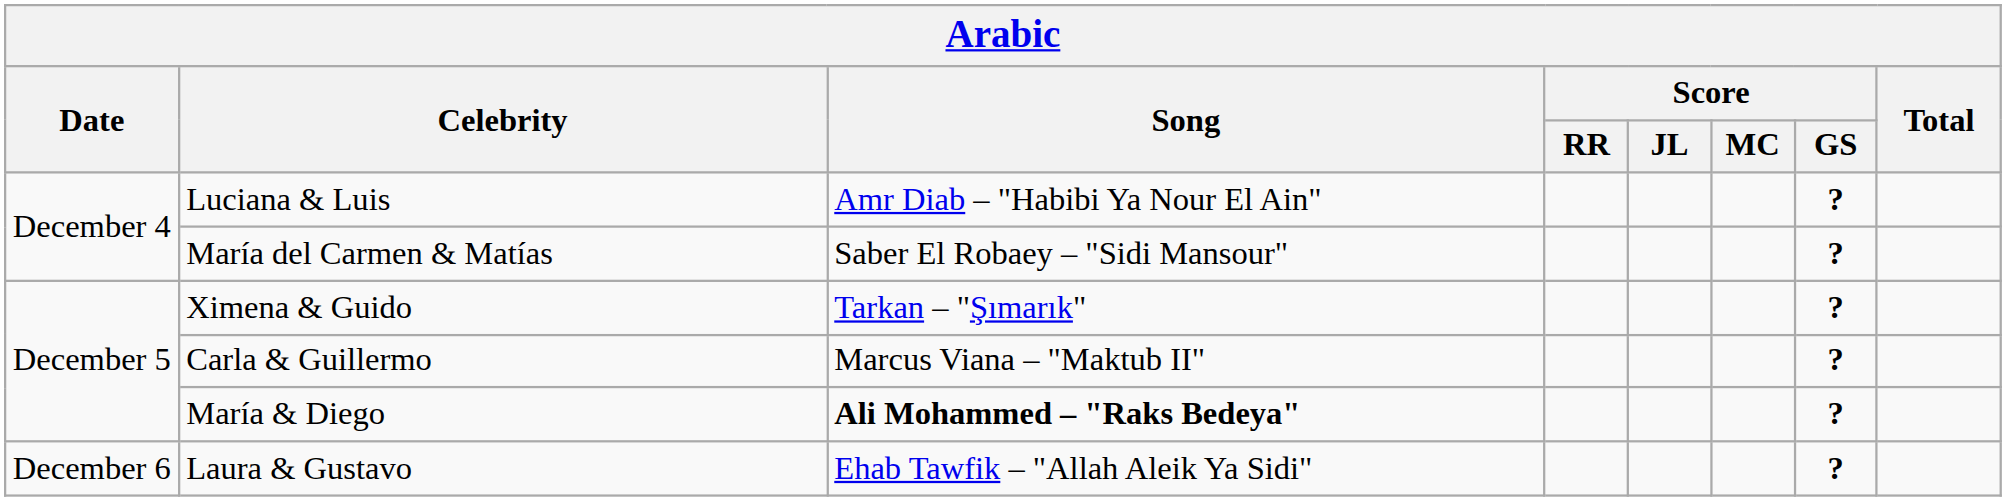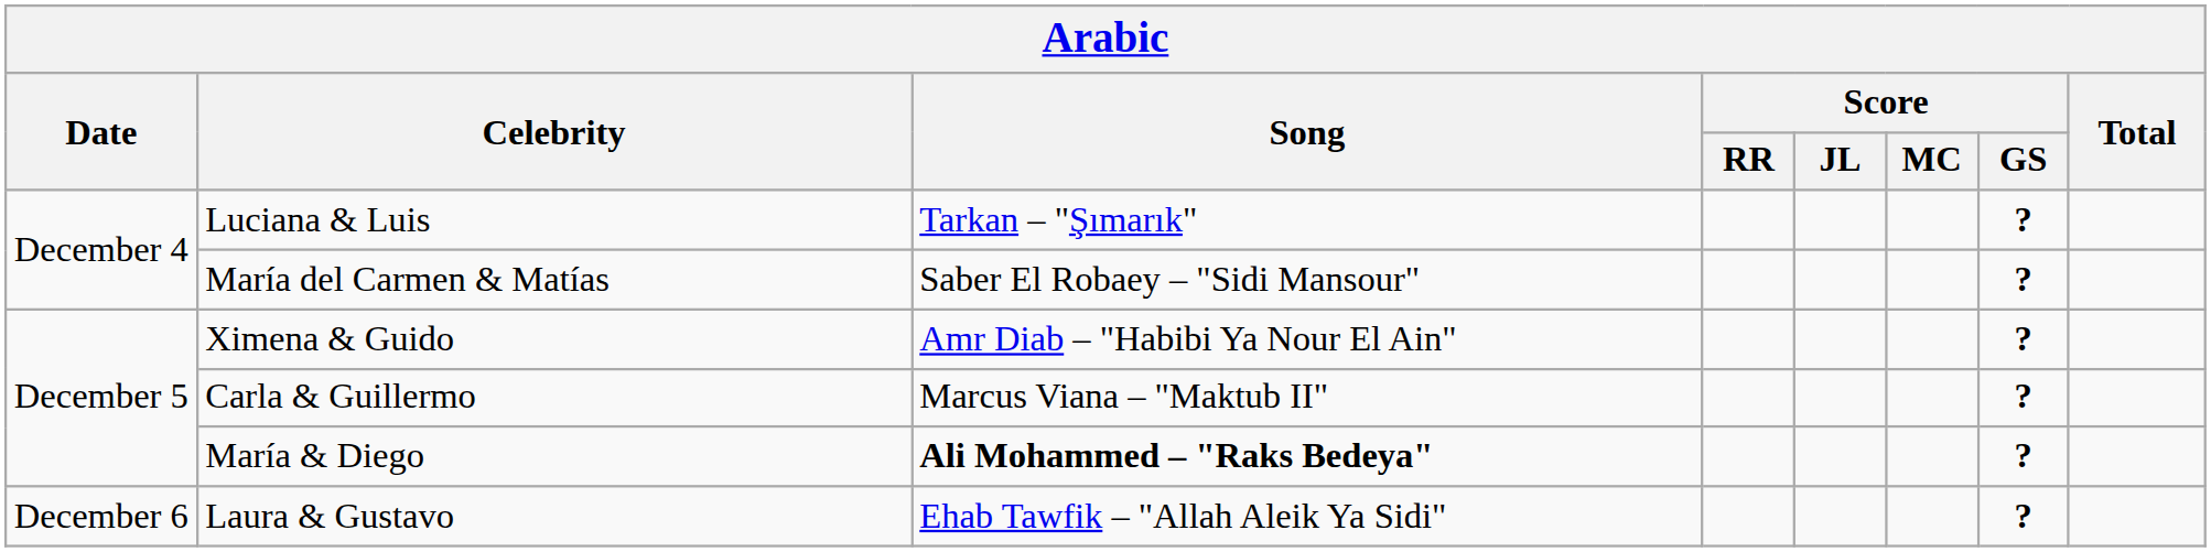Luciana & Luis | Song: Amr Diab – "Habibi Ya Nour El Ain" -> Tarkan – "Şımarık"
Ximena & Guido | Song: Tarkan – "Şımarık" -> Amr Diab – "Habibi Ya Nour El Ain"
